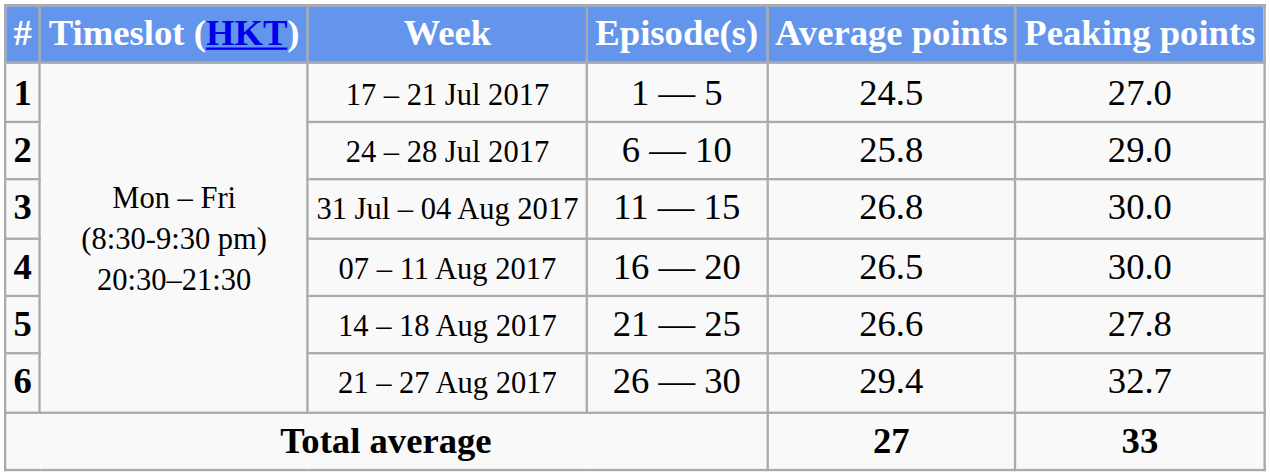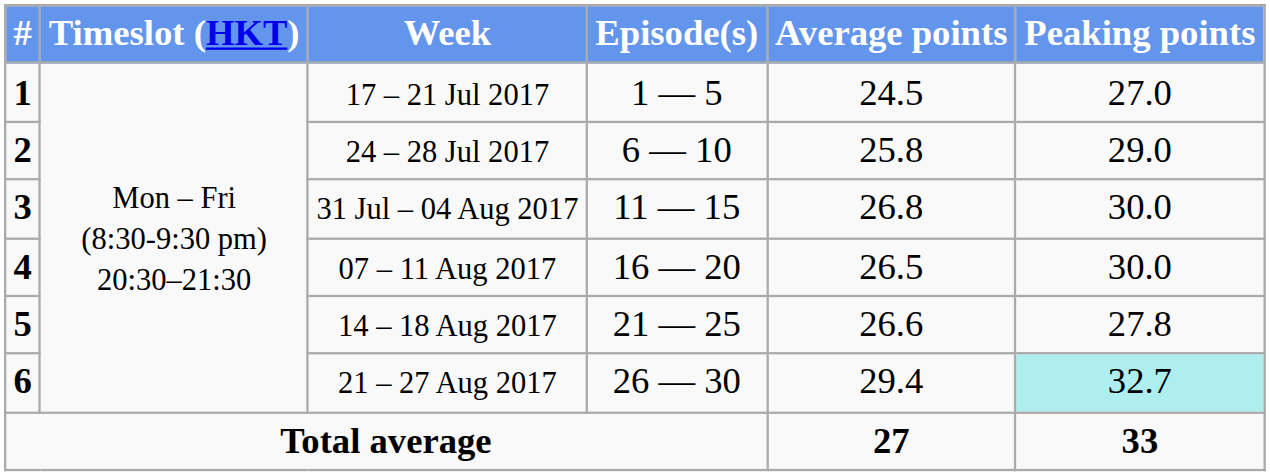21 – 27 Aug 2017 | Peaking points: no background -> paleturquoise background
